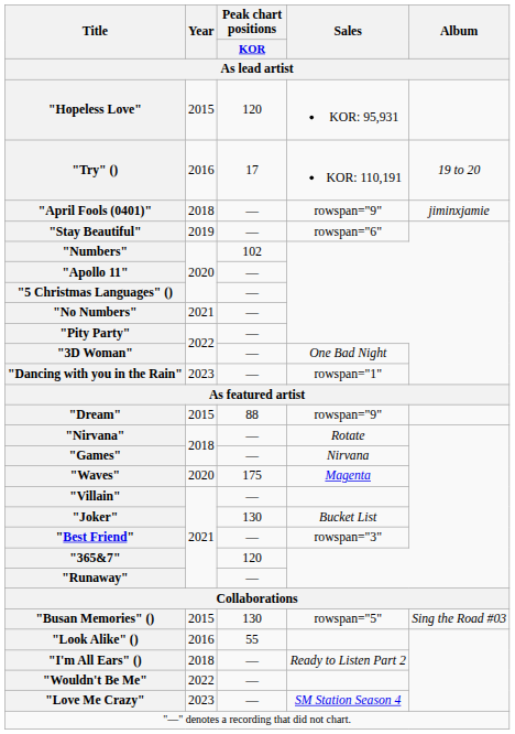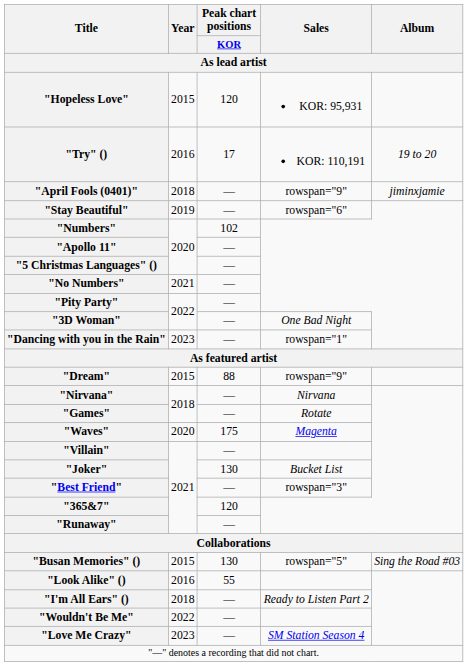"Nirvana" | Sales: Rotate -> Nirvana
"Games" | Sales: Nirvana -> Rotate
